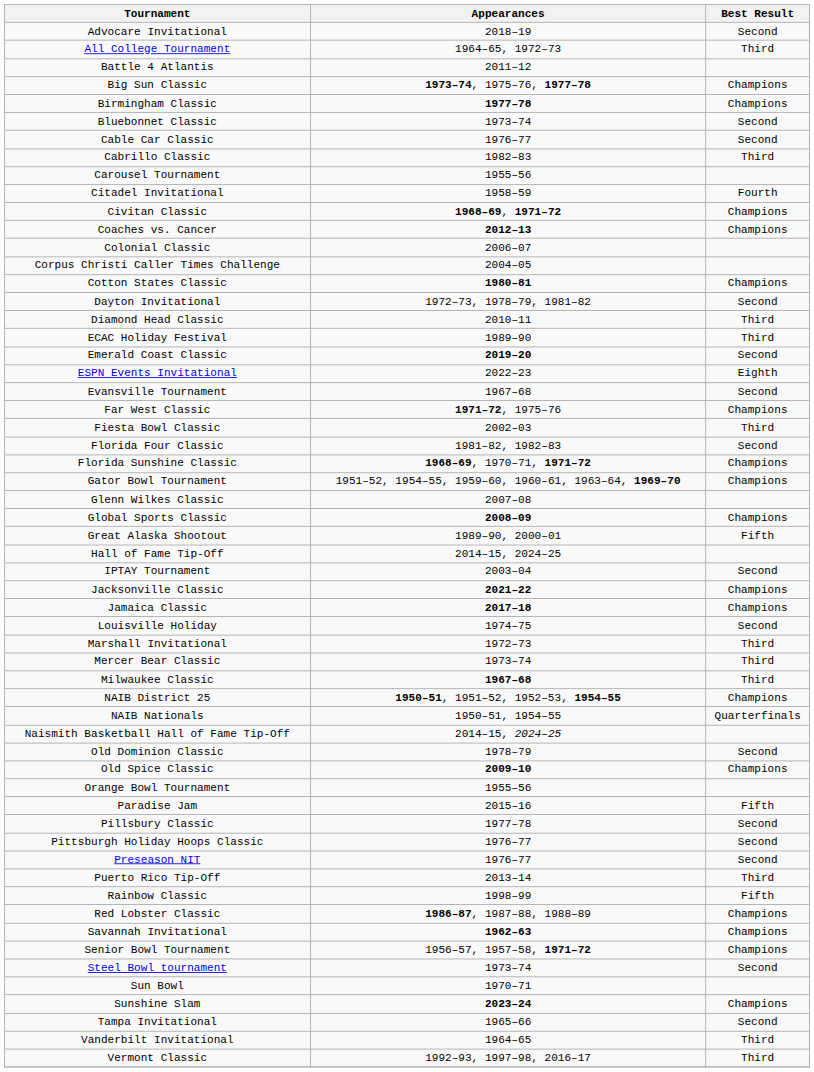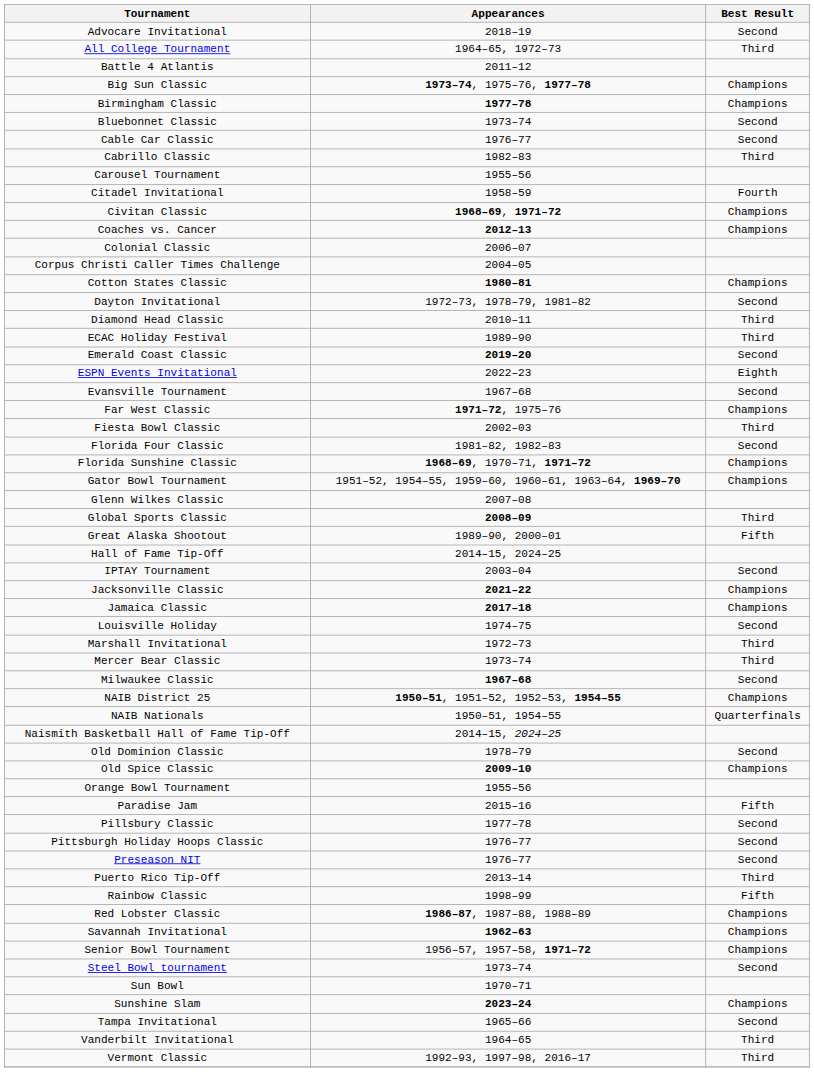Global Sports Classic | Best Result: Champions -> Third
Milwaukee Classic | Best Result: Third -> Second
